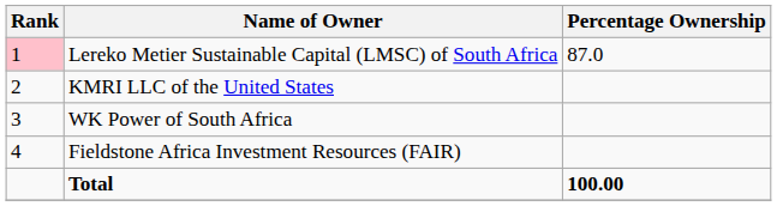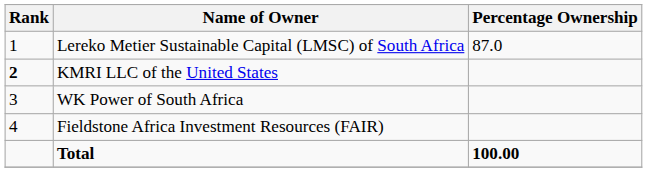Lereko Metier Sustainable Capital (LMSC) of South Africa | Rank: pink background -> no background
KMRI LLC of the United States | Rank: normal -> bold
